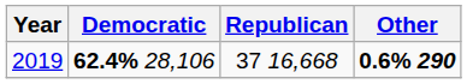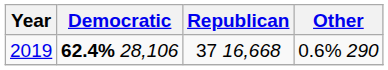2019 | Other: bold -> normal
